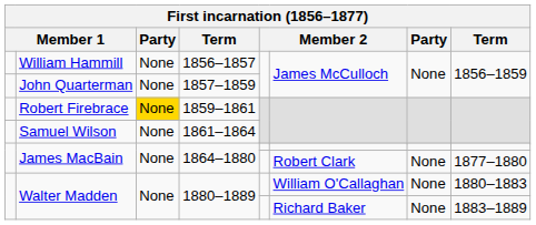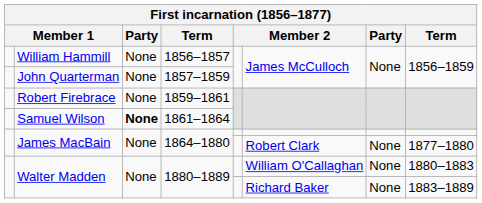Robert Firebrace | column 3: gold background -> no background
Samuel Wilson | column 3: normal -> bold
